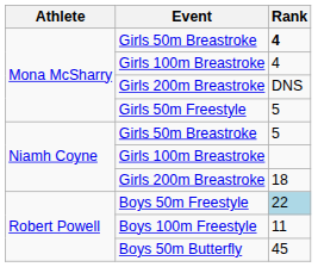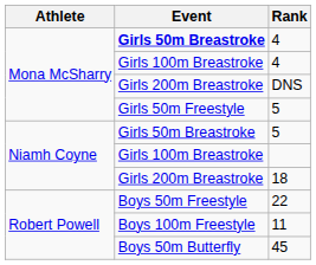Girls 50m Breastroke / 4 | Event: normal -> bold
Girls 50m Breastroke / 4 | Rank: bold -> normal
22 | Rank: lightblue background -> no background
